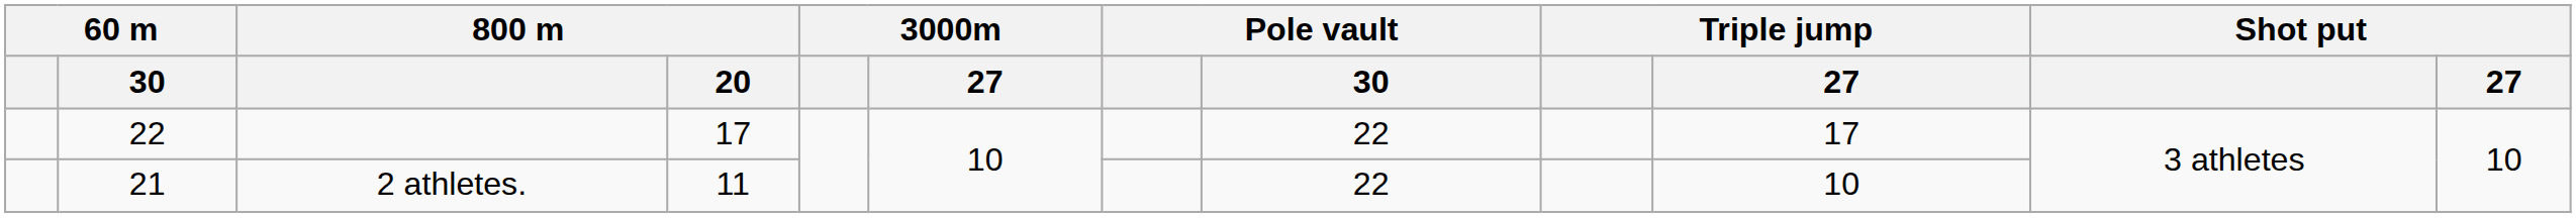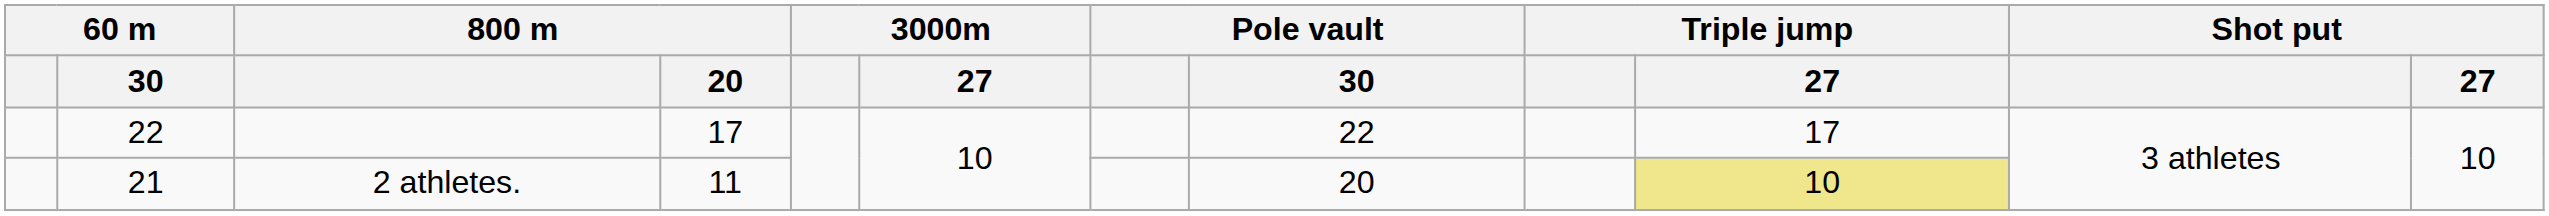2 athletes. | Pole vault / 30: 22 -> 20
2 athletes. | Triple jump / 27: no background -> khaki background
